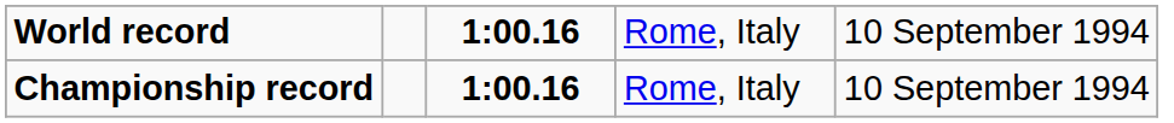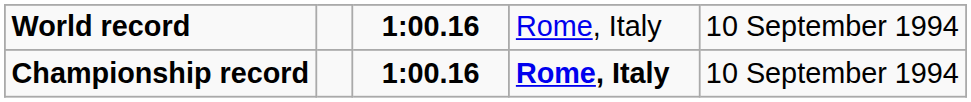Championship record | column 4: normal -> bold
